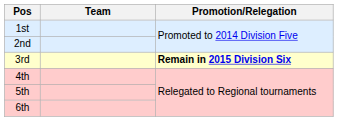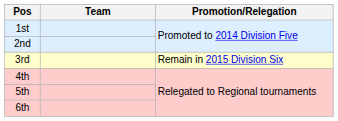3rd | Promotion/Relegation: bold -> normal
